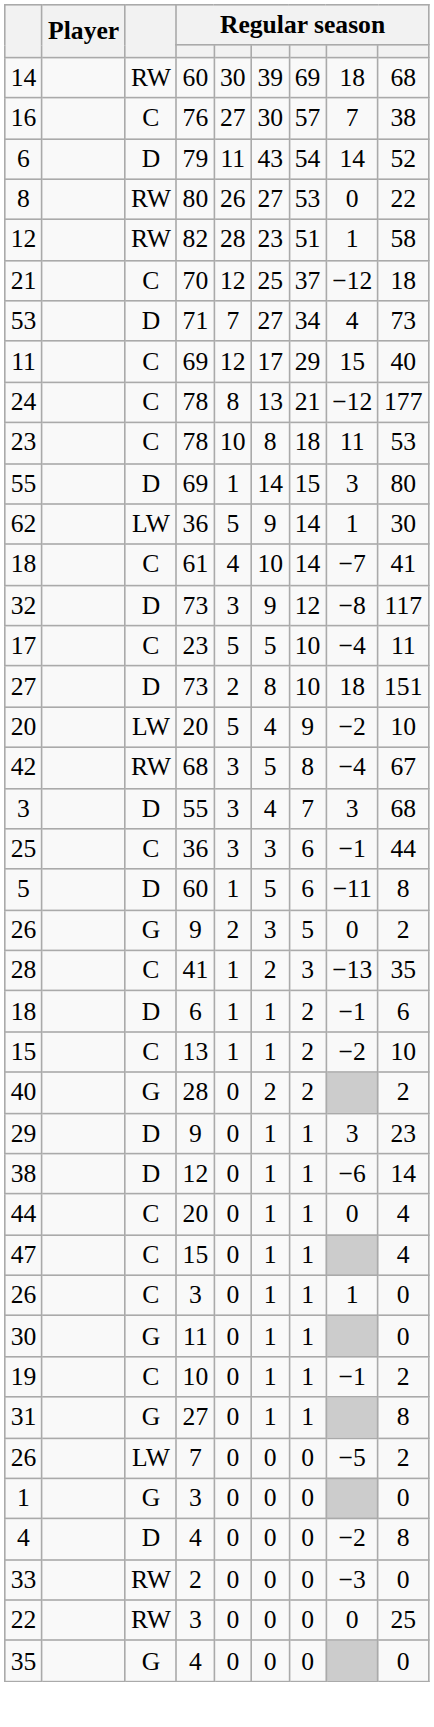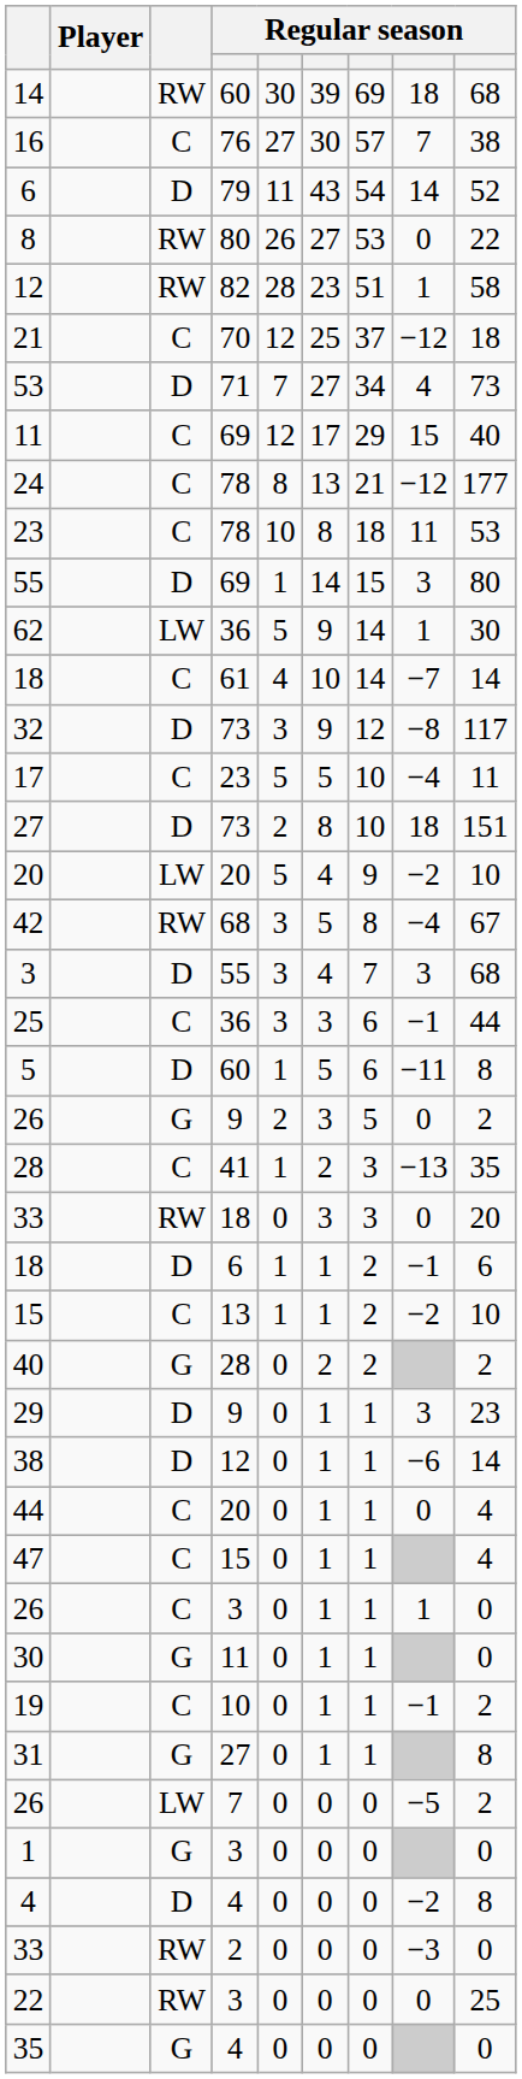18 / 61 | column 9: 41 -> 14
+ row: 33 | RW | 18 | 0 | 3 | 3 | 0 | 20
